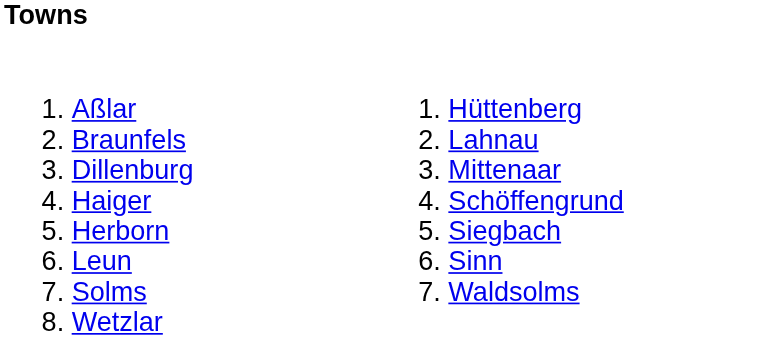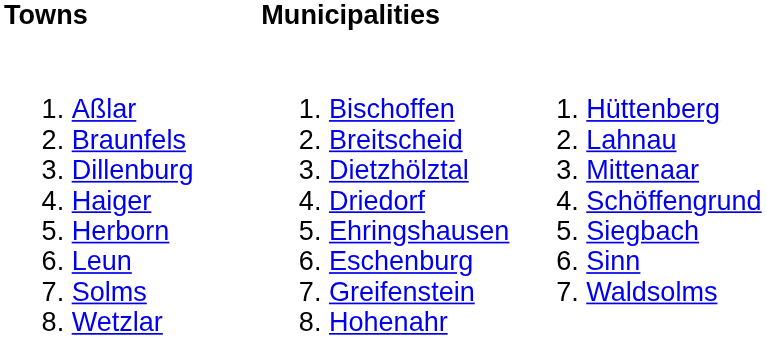+ column: Municipalities | Bischoffen Breitscheid Dietzhölztal Driedorf Ehringshausen Eschenburg Greifenstein Hohenahr
